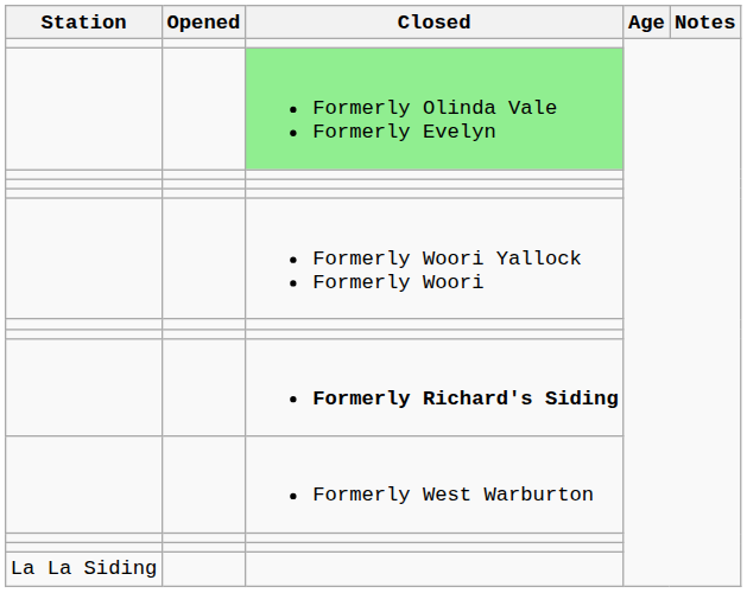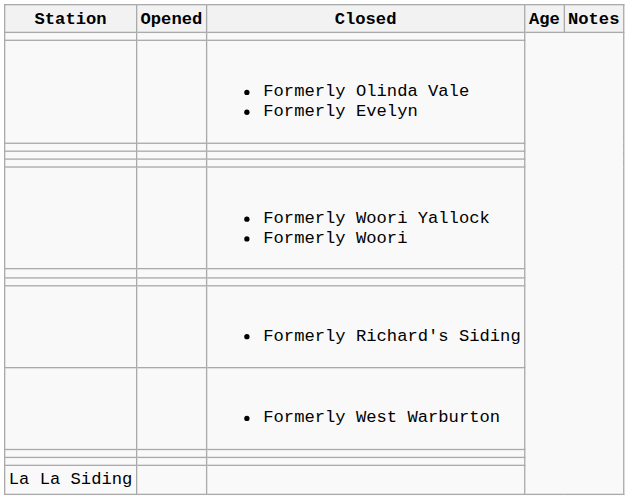Formerly Olinda Vale Formerly Evelyn | Closed: lightgreen background -> no background
Formerly Richard's Siding | Closed: bold -> normal
